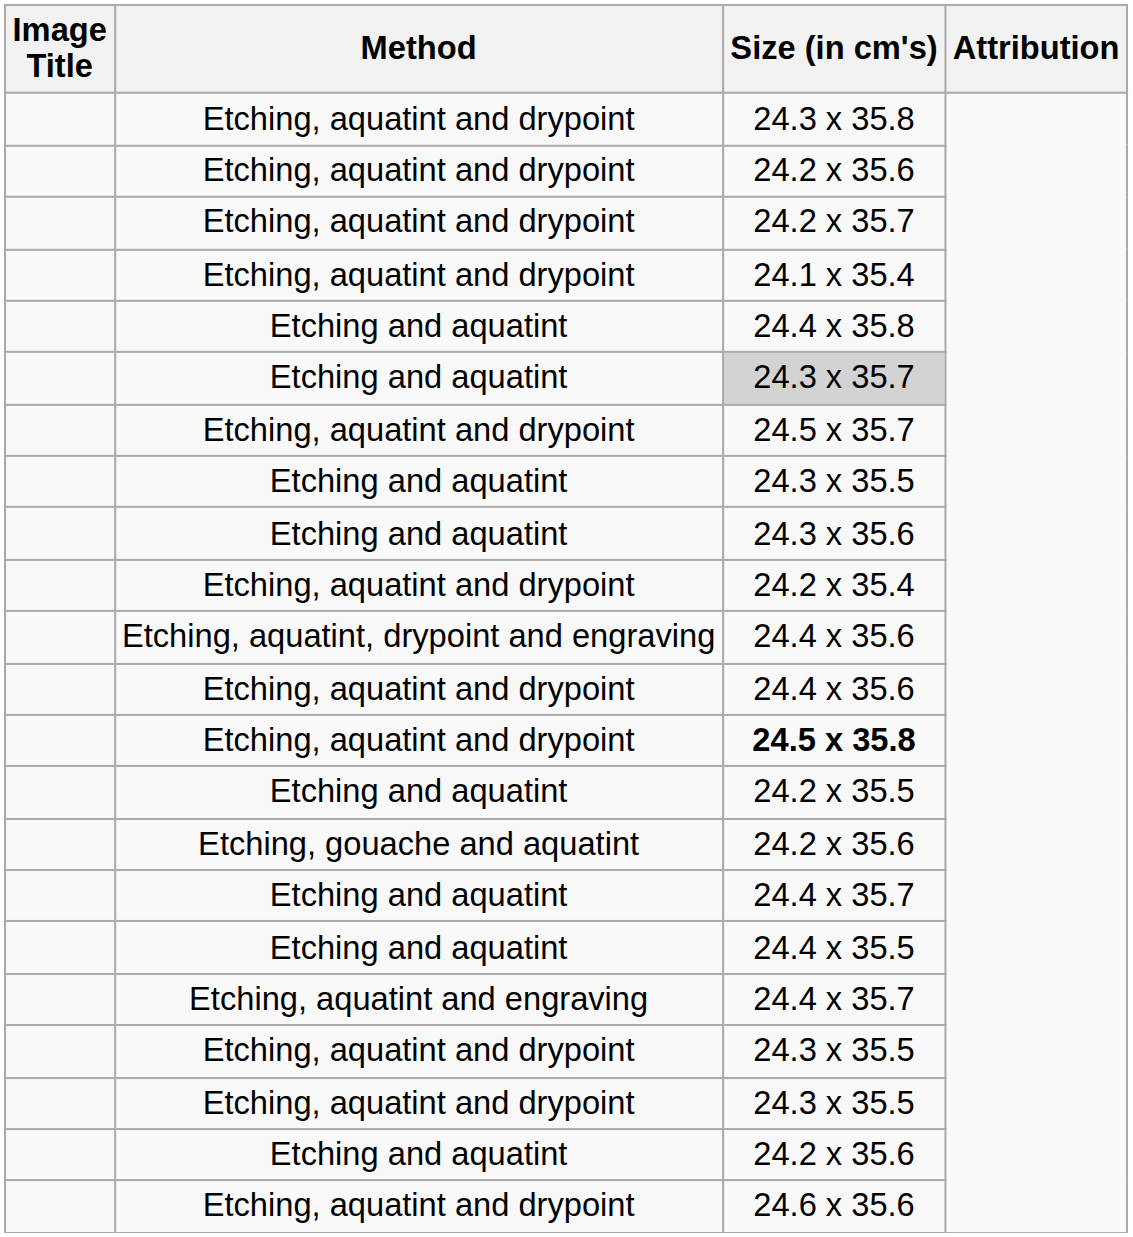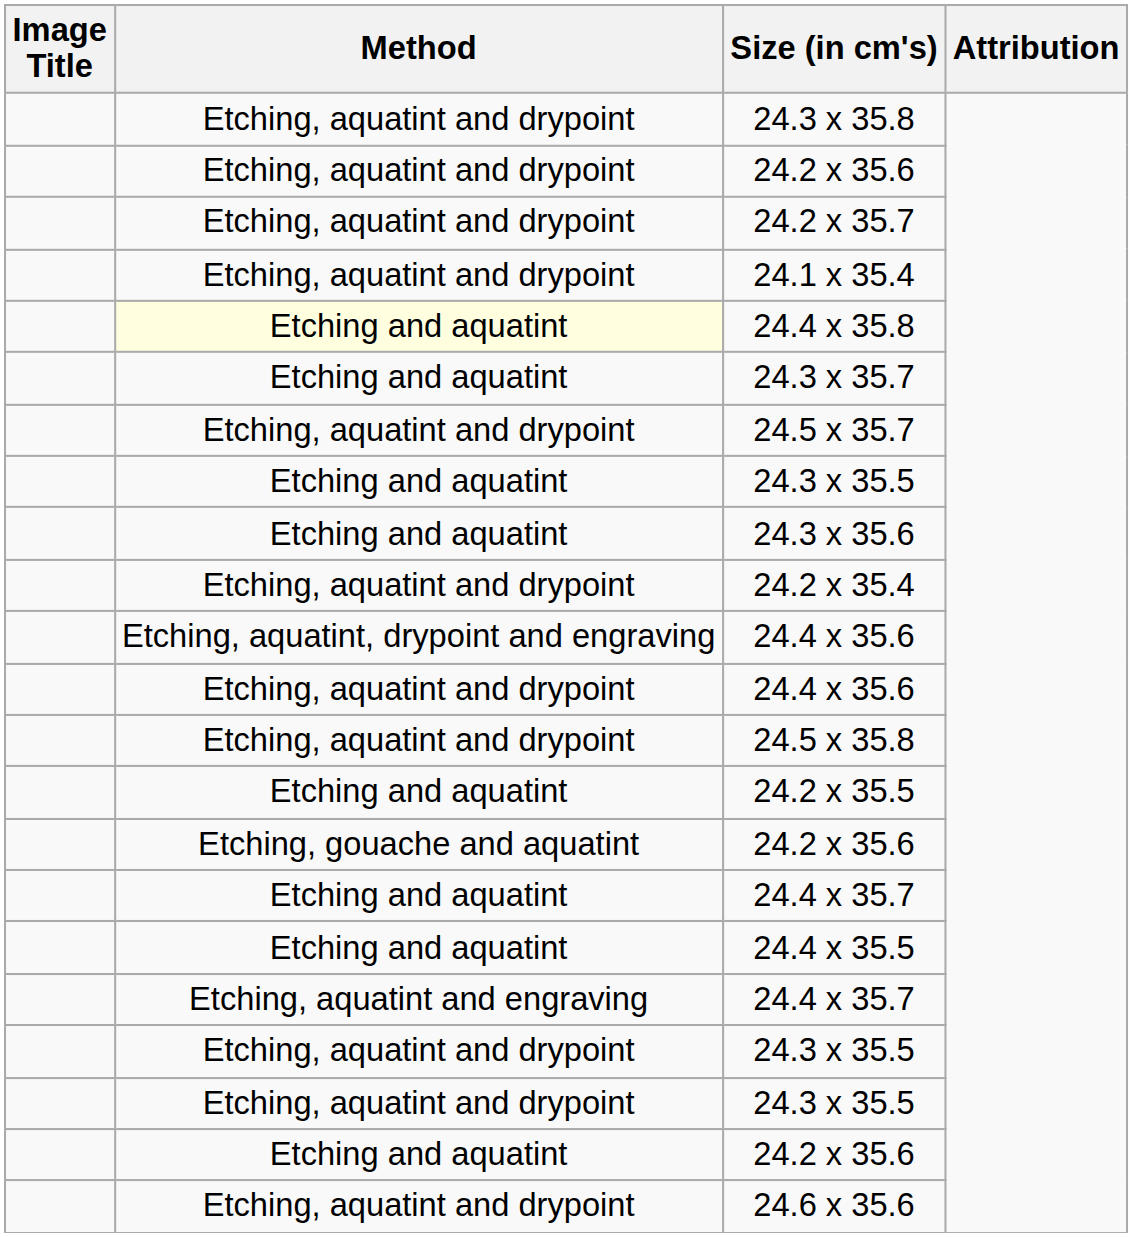24.4 x 35.8 | Method: no background -> lightyellow background
24.3 x 35.7 | Size (in cm's): lightgrey background -> no background
24.5 x 35.8 | Size (in cm's): bold -> normal
